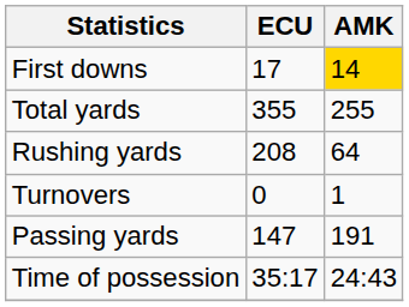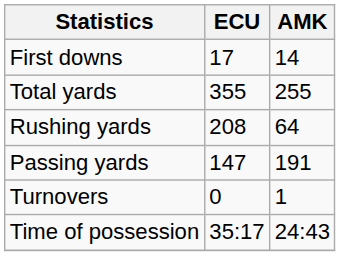First downs | AMK: gold background -> no background
rows swapped: Passing yards <-> Turnovers
